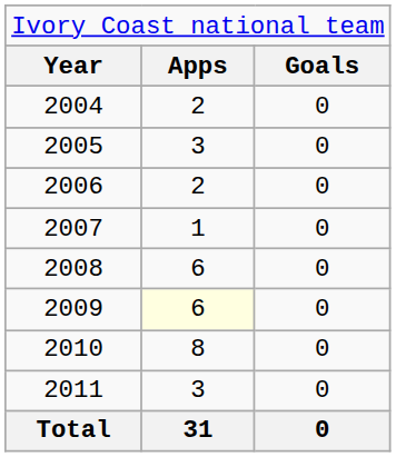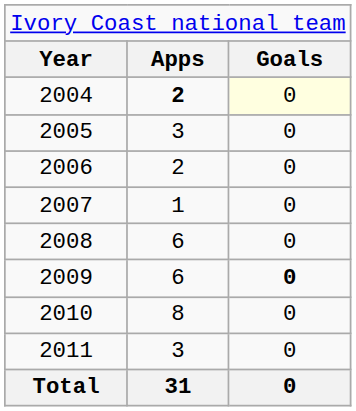2004 | column 2: normal -> bold
2004 | column 3: no background -> lightyellow background
2009 | column 2: lightyellow background -> no background
2009 | column 3: normal -> bold
